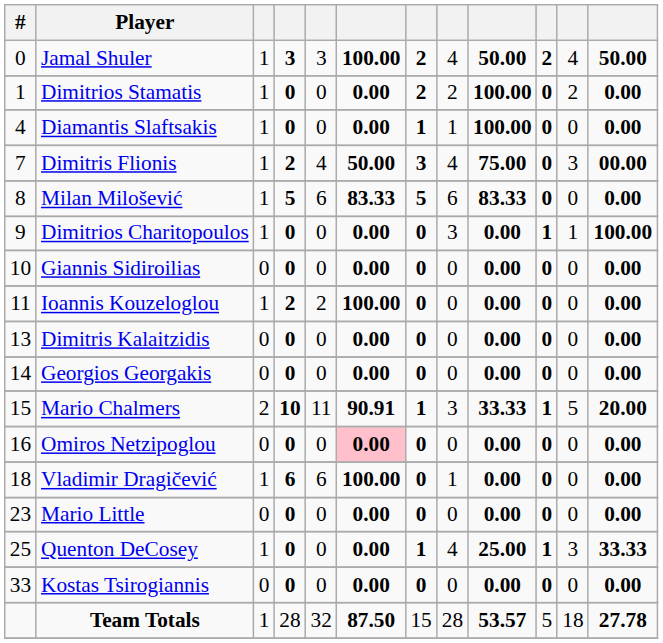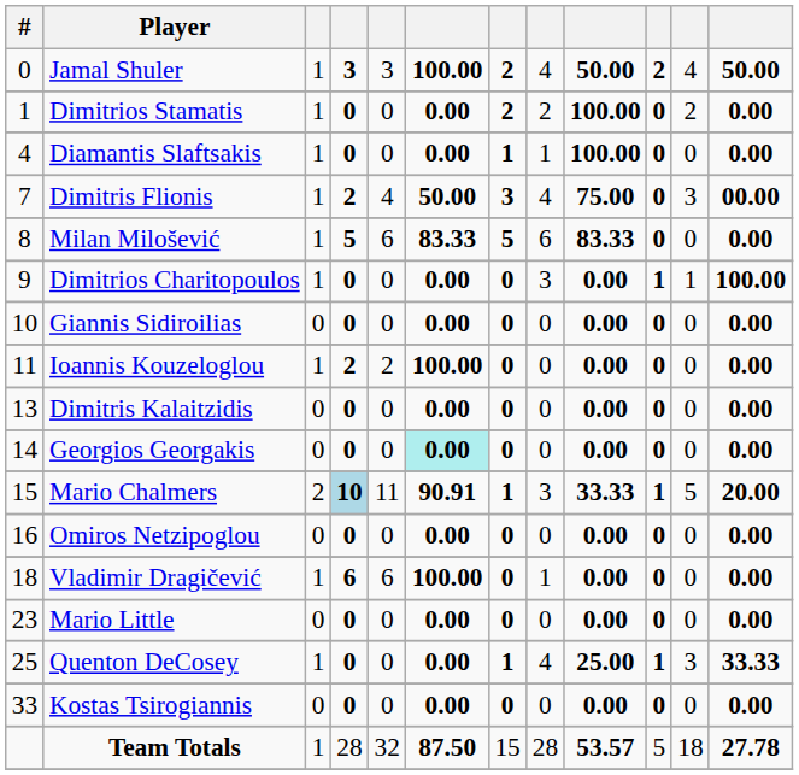Georgios Georgakis | column 6: no background -> paleturquoise background
Mario Chalmers | column 4: no background -> lightblue background
Omiros Netzipoglou | column 6: pink background -> no background
